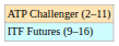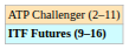row 2 | column 1: normal -> bold
